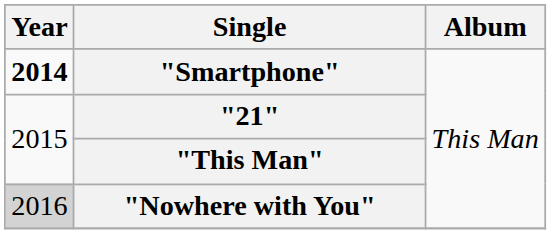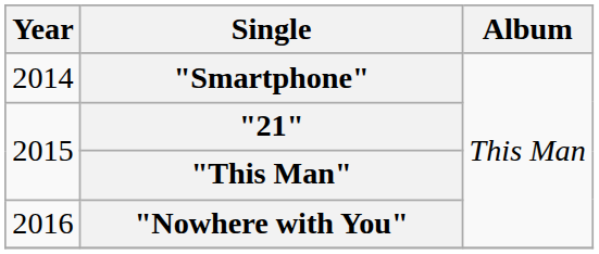"Smartphone" | Year: bold -> normal
"Nowhere with You" | Year: lightgrey background -> no background
